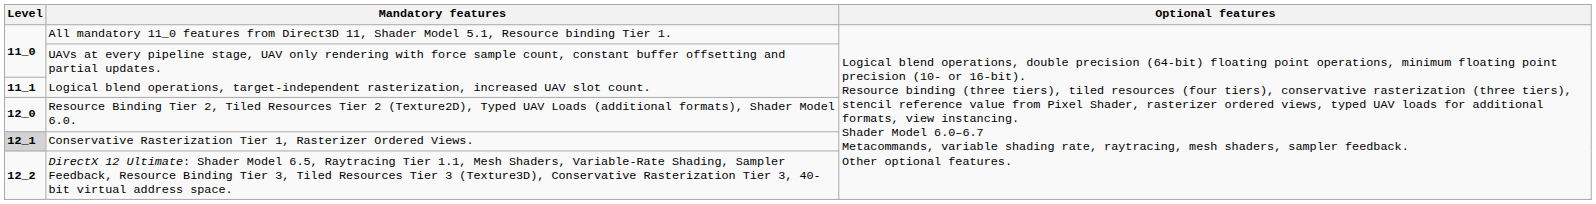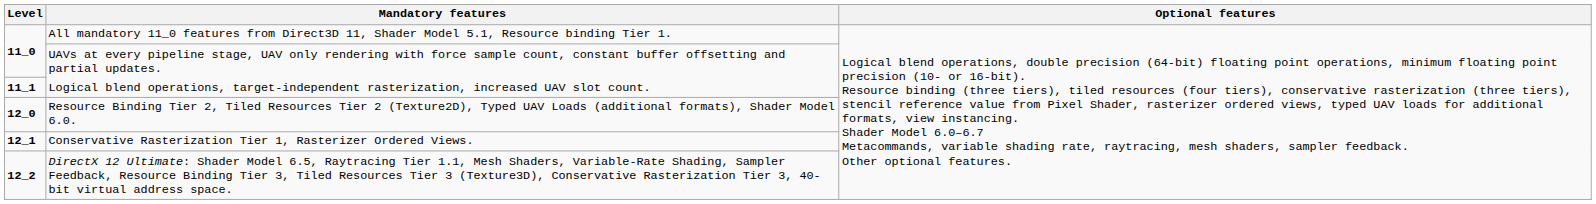Conservative Rasterization Tier 1, Rasterizer Ordered Views. | Level: lightgrey background -> no background
